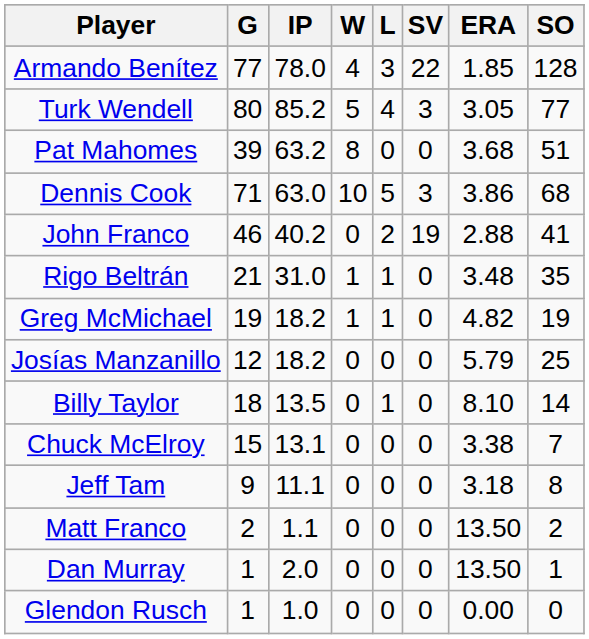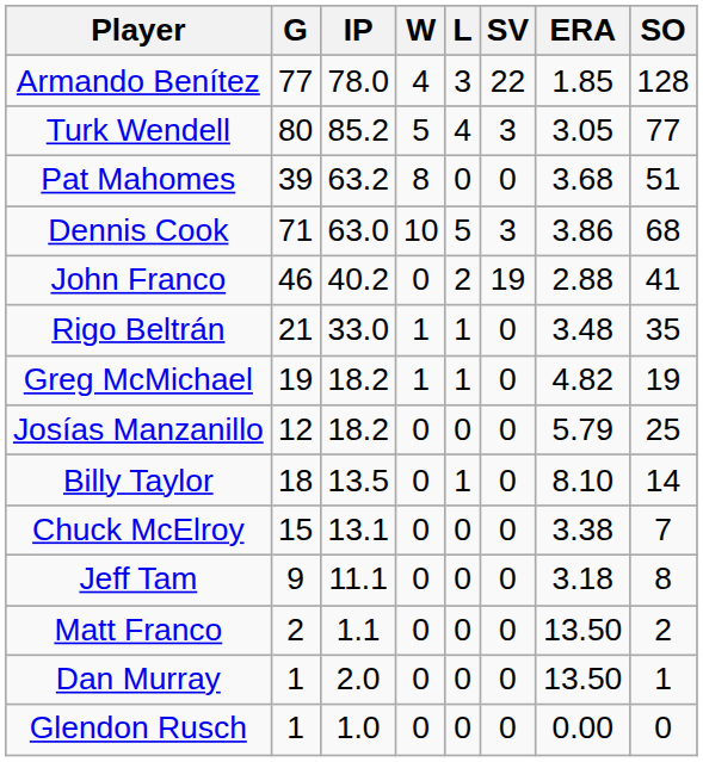Rigo Beltrán | IP: 31.0 -> 33.0
